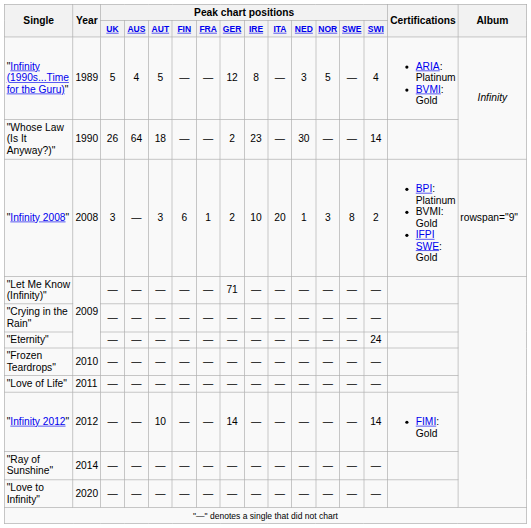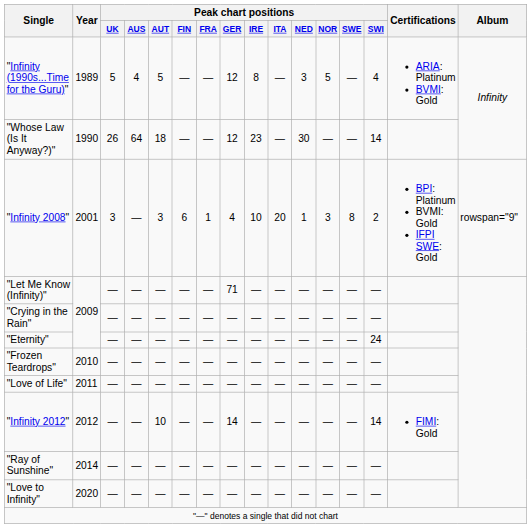"Whose Law (Is It Anyway?)" | Peak chart positions / GER: 2 -> 12
"Infinity 2008" | Year: 2008 -> 2001
"Infinity 2008" | Peak chart positions / GER: 2 -> 4
